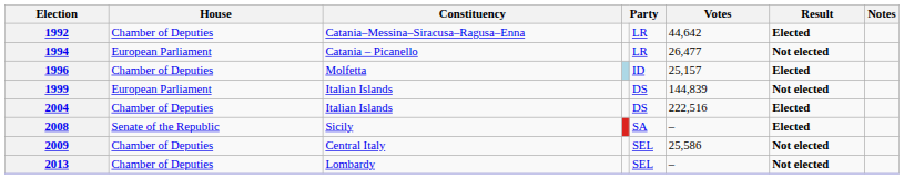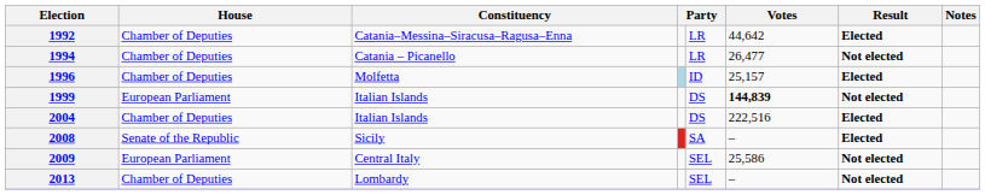1994 | House: European Parliament -> Chamber of Deputies
1999 | Votes: normal -> bold
2009 | House: Chamber of Deputies -> European Parliament
